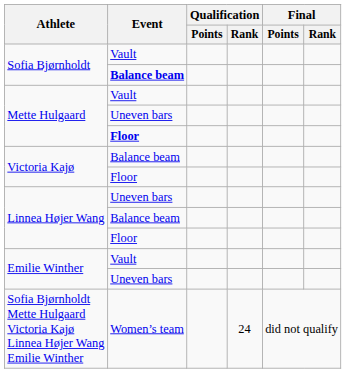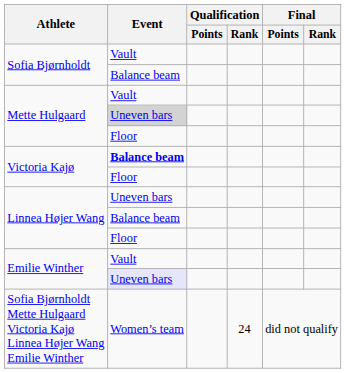Sofia Bjørnholdt / Balance beam | Event: bold -> normal
Mette Hulgaard / Uneven bars | Event: no background -> lightgrey background
Mette Hulgaard / Floor | Event: bold -> normal
Victoria Kajø / Balance beam | Event: normal -> bold
Emilie Winther / Uneven bars | Event: no background -> lavender background
